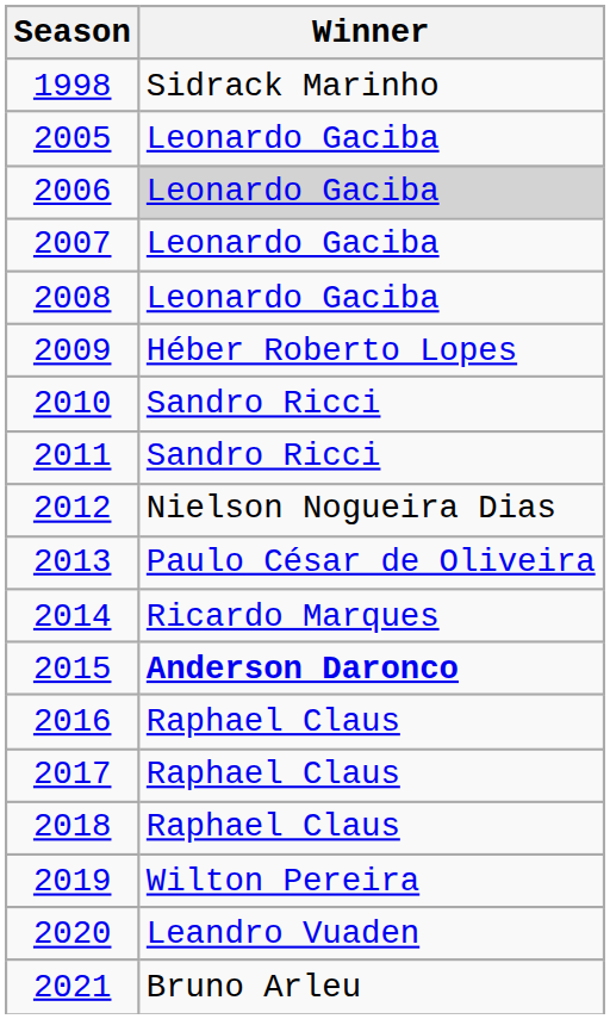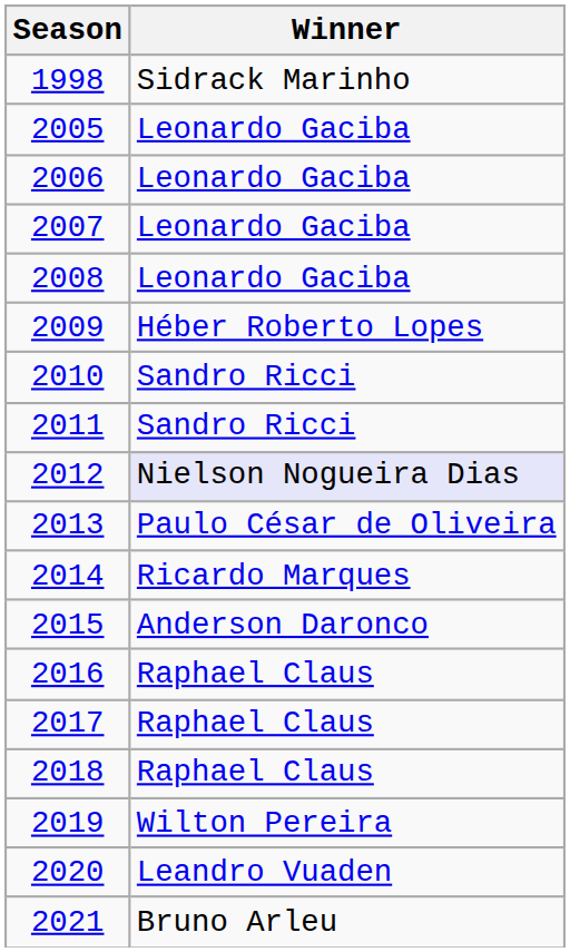2006 | Winner: lightgrey background -> no background
2012 | Winner: no background -> lavender background
2015 | Winner: bold -> normal
